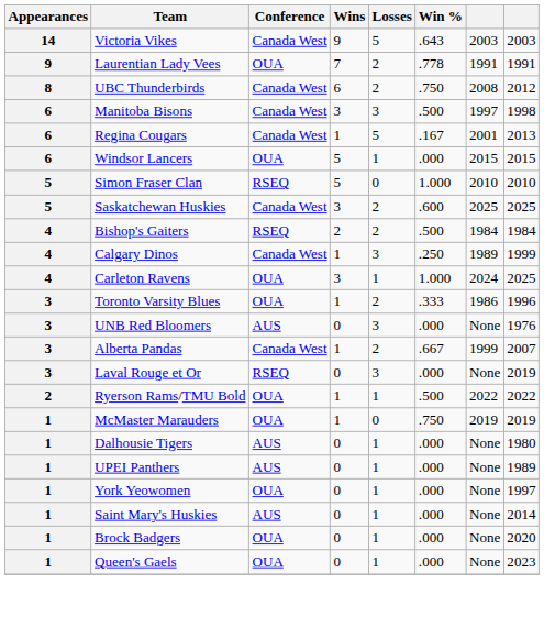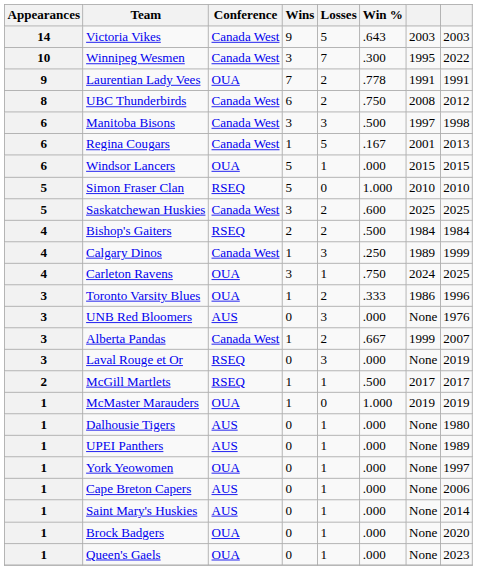+ row: 10 | Winnipeg Wesmen | Canada West | 3 | 7 | .300 | 1995 | 2022
Carleton Ravens | Win %: 1.000 -> .750
+ row: 2 | McGill Martlets | RSEQ | 1 | 1 | .500 | 2017 | 2017
- row: 2 | Ryerson Rams/TMU Bold | OUA | 1 | 1 | .500 | 2022 | 2022
McMaster Marauders | Win %: .750 -> 1.000
+ row: 1 | Cape Breton Capers | AUS | 0 | 1 | .000 | None | 2006
